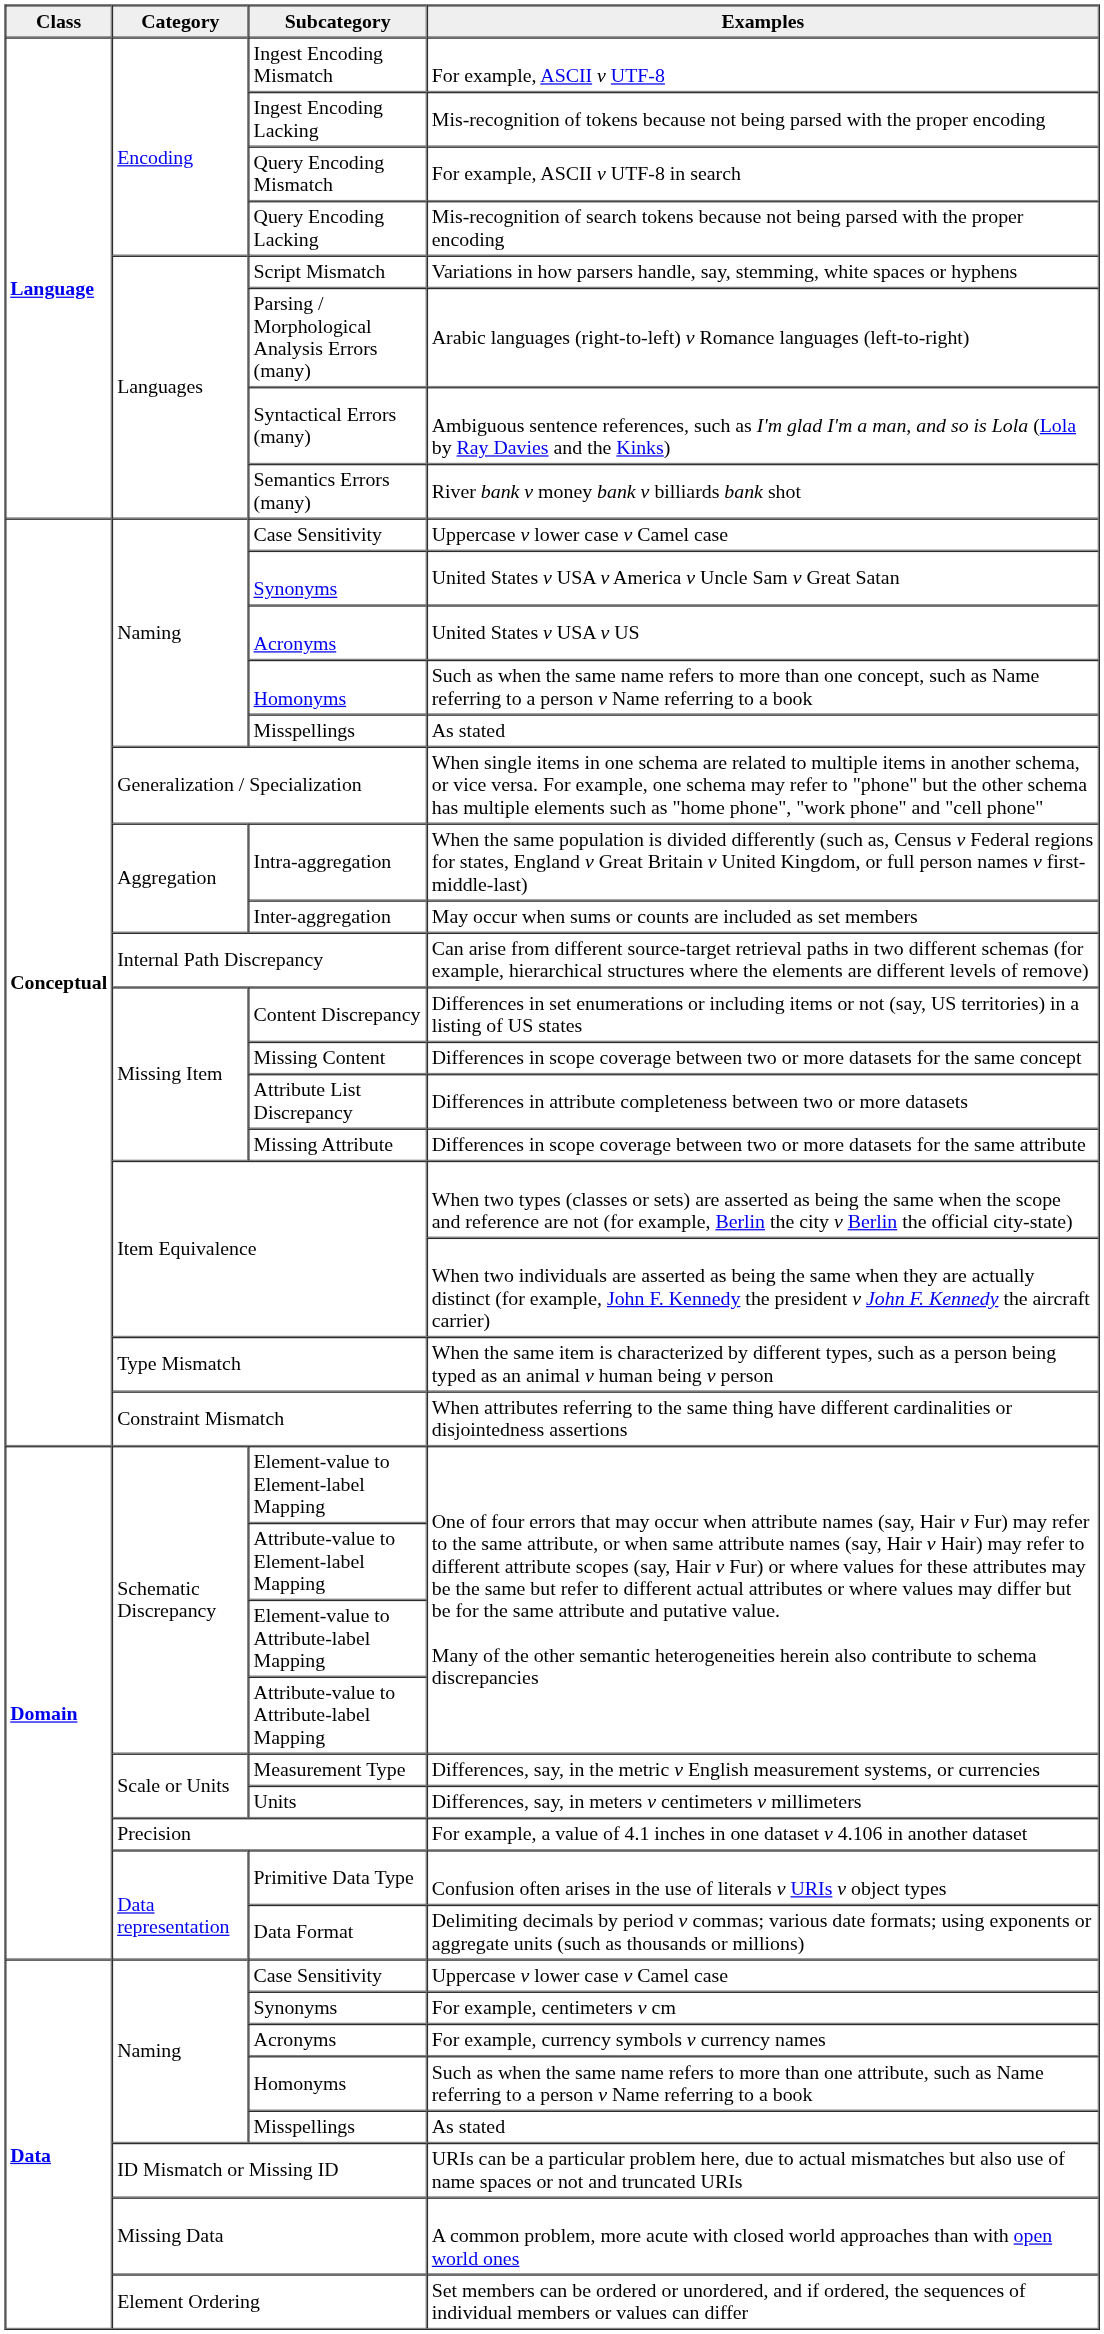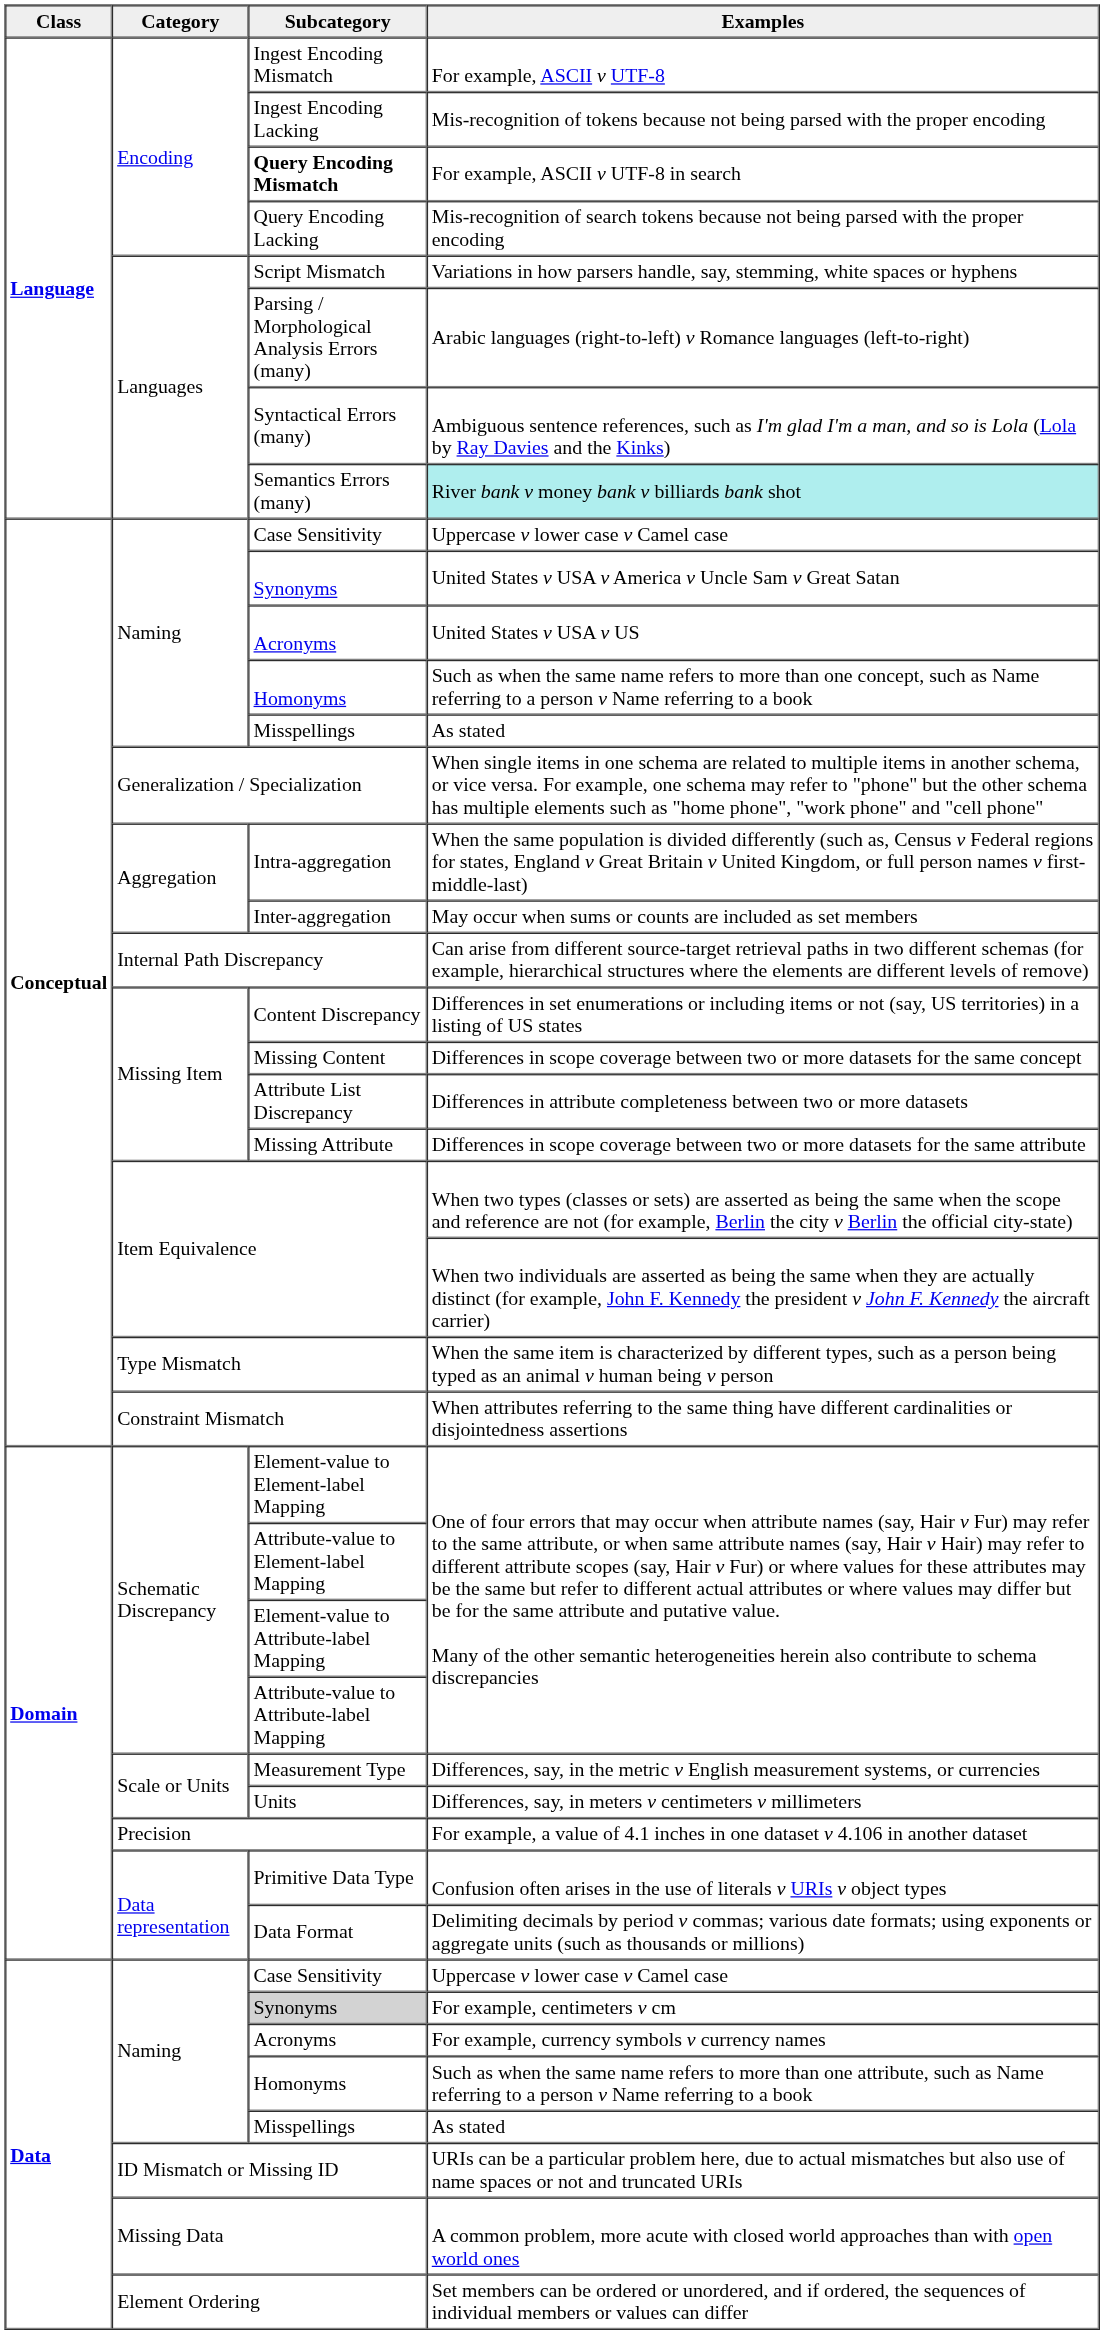For example, ASCII v UTF-8 in search | Subcategory: normal -> bold
River bank v money bank v billiards bank shot | Examples: no background -> paleturquoise background
For example, centimeters v cm | Subcategory: no background -> lightgrey background
